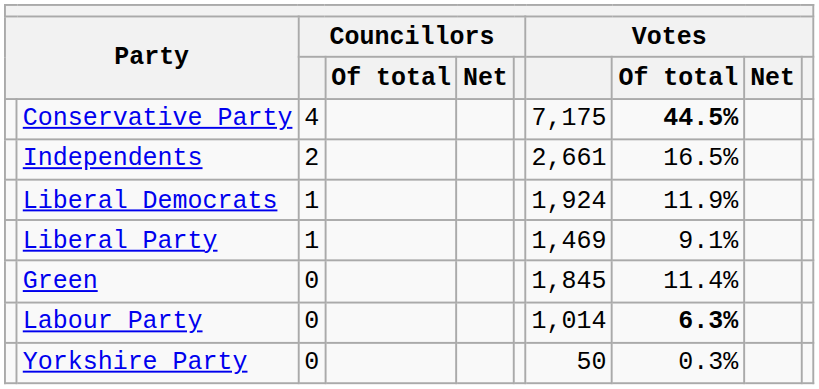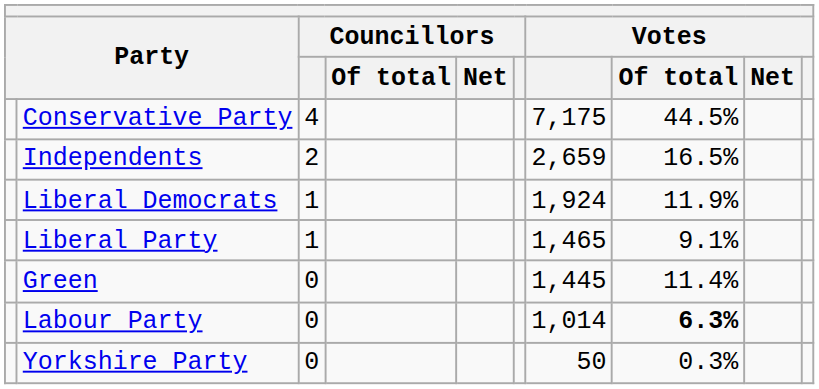Conservative Party | Votes / Of total: bold -> normal
Independents | column 7: 2,661 -> 2,659
Liberal Party | column 7: 1,469 -> 1,465
Green | column 7: 1,845 -> 1,445
